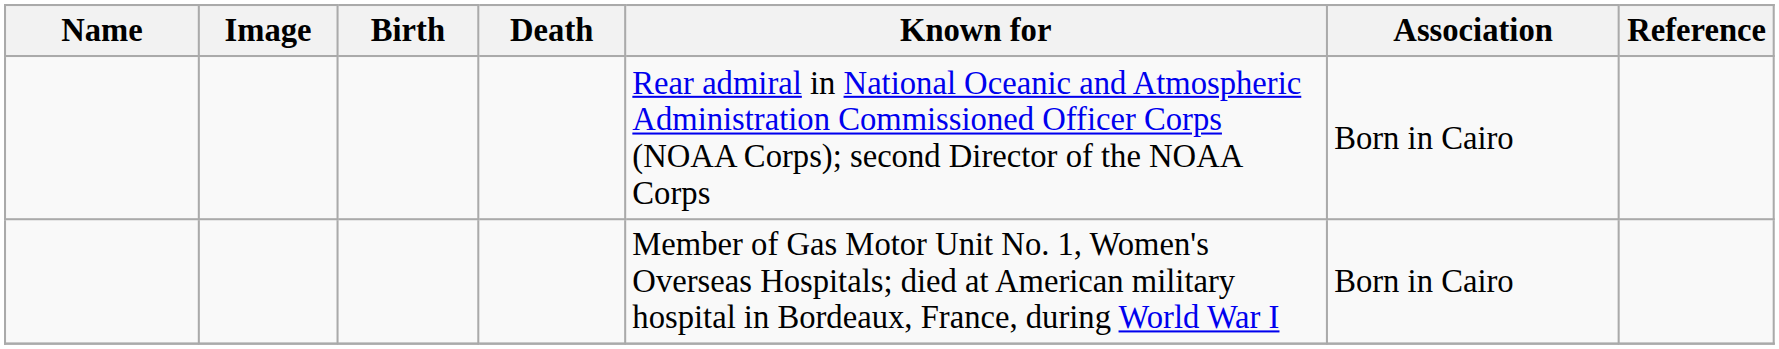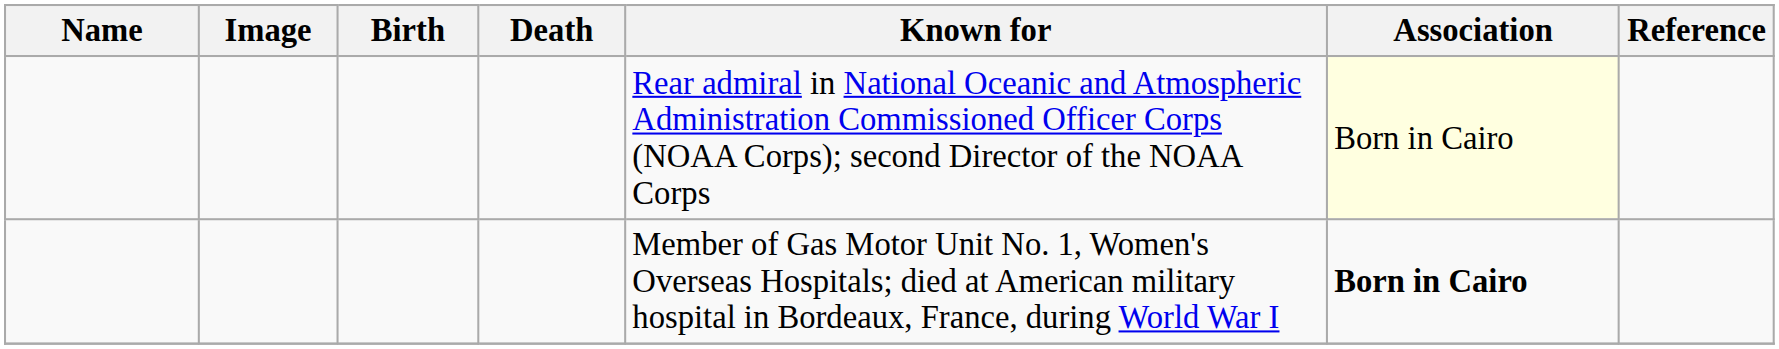row 2 | Association: no background -> lightyellow background
row 3 | Association: normal -> bold
